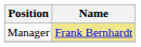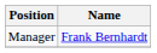Manager | Name: khaki background -> no background
